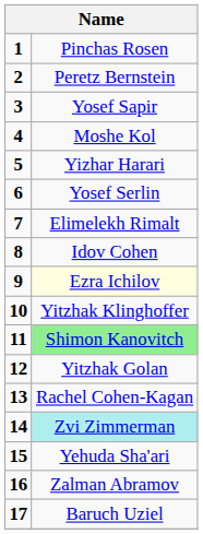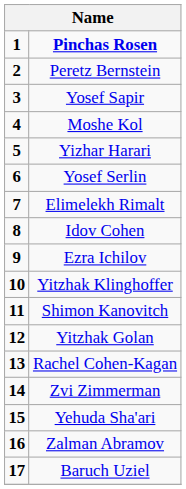Pinchas Rosen | column 2: normal -> bold
Ezra Ichilov | column 2: lightyellow background -> no background
Shimon Kanovitch | column 2: lightgreen background -> no background
Zvi Zimmerman | column 2: paleturquoise background -> no background
